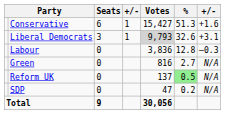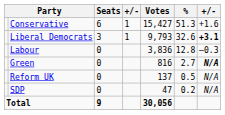Liberal Democrats | Votes: lightgrey background -> no background
Liberal Democrats | column 7: normal -> bold
Green | column 7: normal -> bold
Reform UK | %: lightgreen background -> no background
